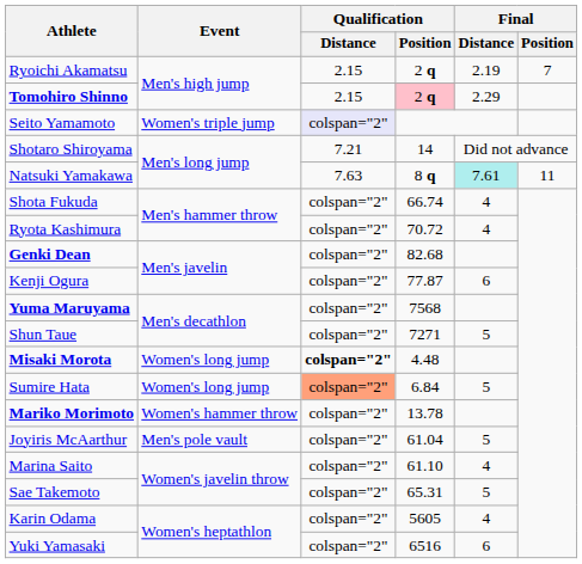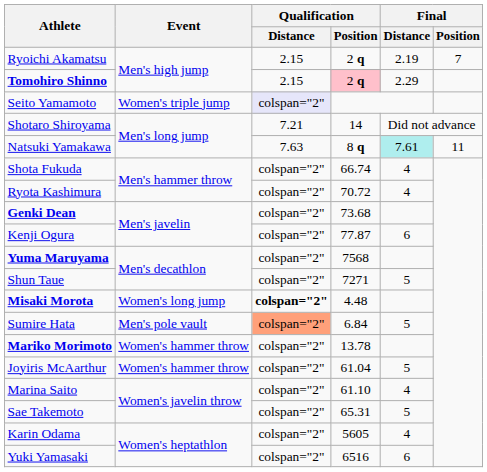Genki Dean | Qualification / Position: 82.68 -> 73.68
Sumire Hata | Event: Women's long jump -> Men's pole vault
Joyiris McAarthur | Event: Men's pole vault -> Women's hammer throw
